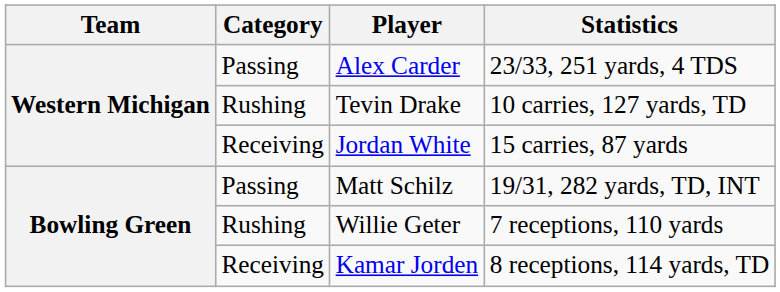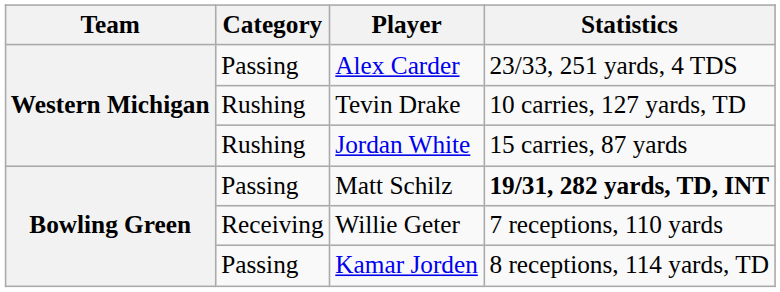Jordan White | Category: Receiving -> Rushing
Matt Schilz | Statistics: normal -> bold
Willie Geter | Category: Rushing -> Receiving
Kamar Jorden | Category: Receiving -> Passing
